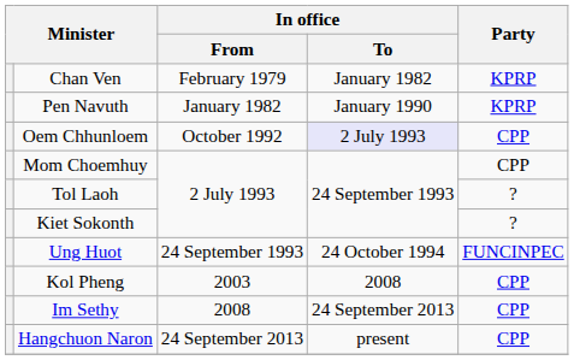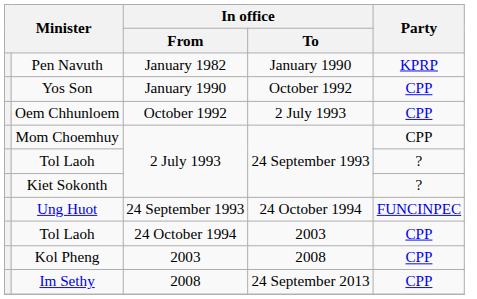- row: Chan Ven | February 1979 | January 1982 | KPRP
+ row: Yos Son | January 1990 | October 1992 | CPP
Oem Chhunloem | In office / To: lavender background -> no background
+ row: Tol Laoh | 24 October 1994 | 2003 | CPP
- row: Hangchuon Naron | 24 September 2013 | present | CPP
